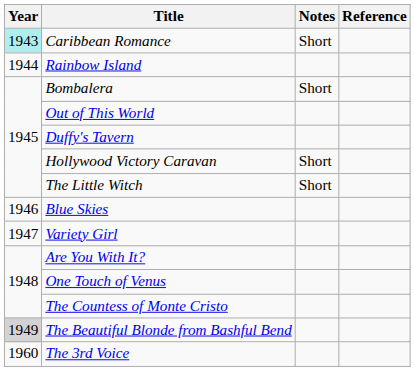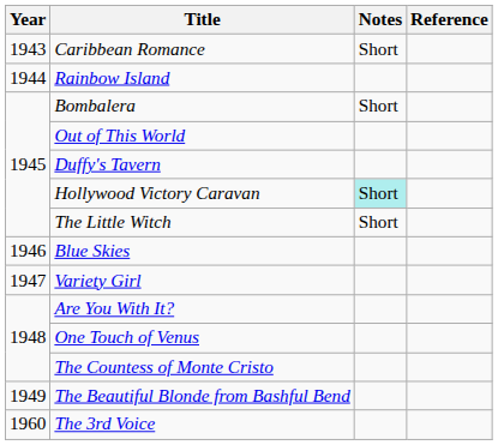Caribbean Romance | Year: paleturquoise background -> no background
Hollywood Victory Caravan | Notes: no background -> paleturquoise background
The Beautiful Blonde from Bashful Bend | Year: lightgrey background -> no background
